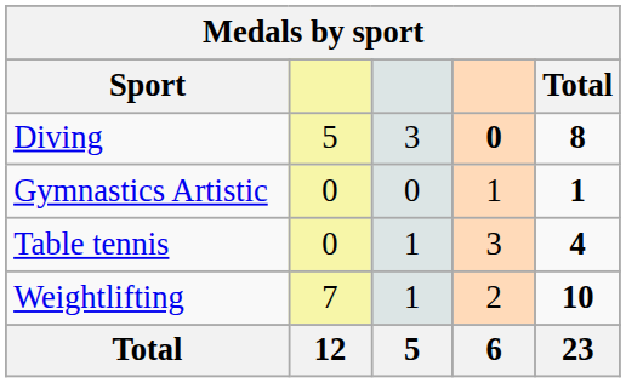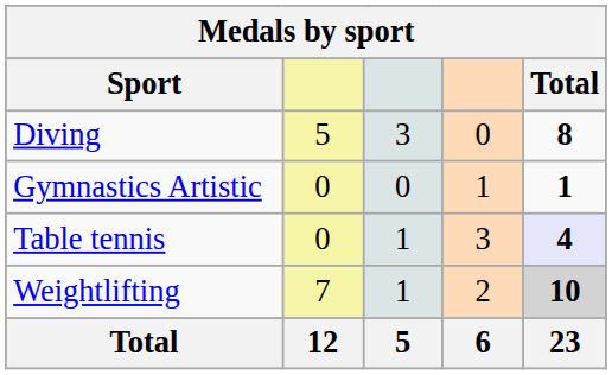Diving | column 4: bold -> normal
Table tennis | Total: no background -> lavender background
Weightlifting | Total: no background -> lightgrey background
